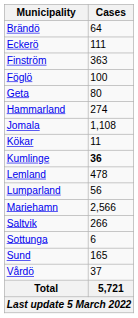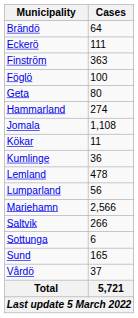Kumlinge | Cases: bold -> normal
